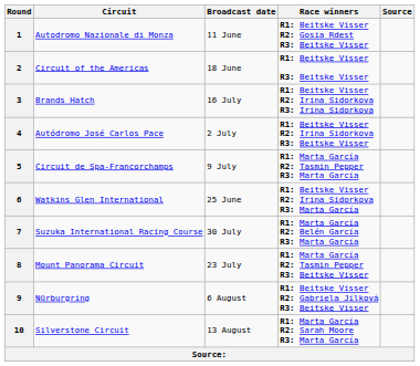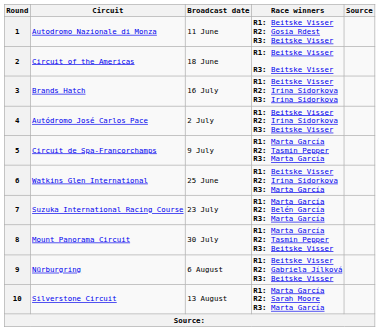7 | Broadcast date: 30 July -> 23 July
8 | Broadcast date: 23 July -> 30 July
